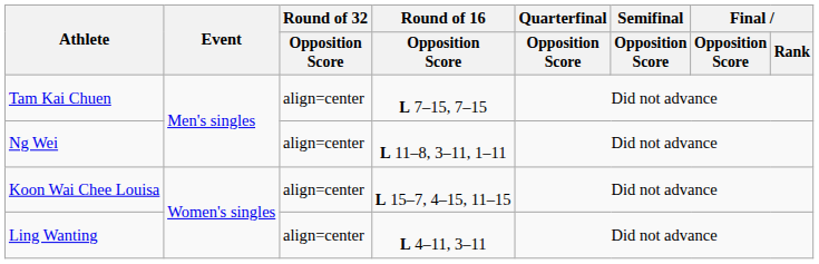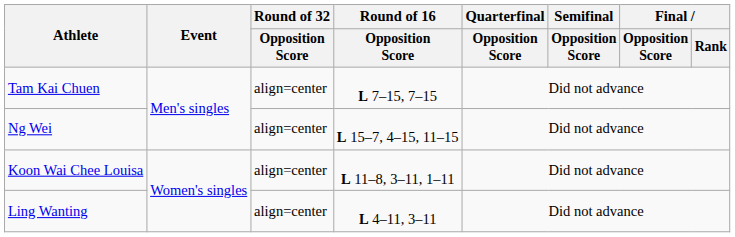Ng Wei | Round of 16 / Opposition Score: L 11–8, 3–11, 1–11 -> L 15–7, 4–15, 11–15
Koon Wai Chee Louisa | Round of 16 / Opposition Score: L 15–7, 4–15, 11–15 -> L 11–8, 3–11, 1–11
